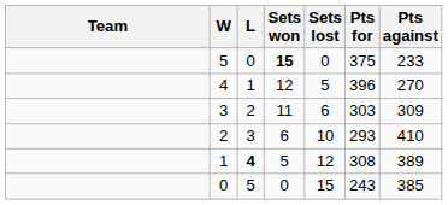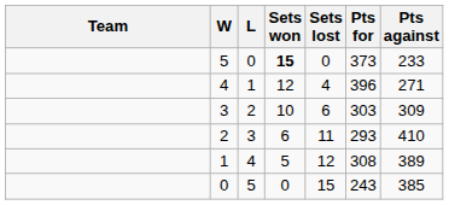row 2 | Pts for: 375 -> 373
row 3 | Sets lost: 5 -> 4
row 3 | Pts against: 270 -> 271
row 4 | Sets won: 11 -> 10
row 5 | Sets lost: 10 -> 11
row 6 | L: bold -> normal
